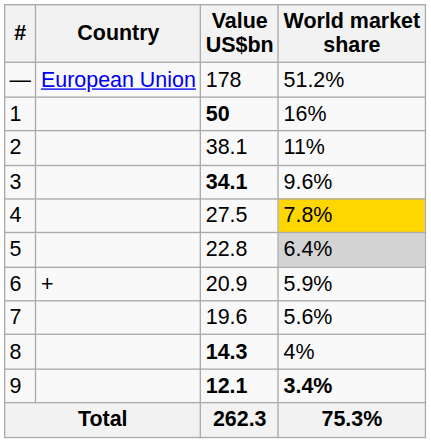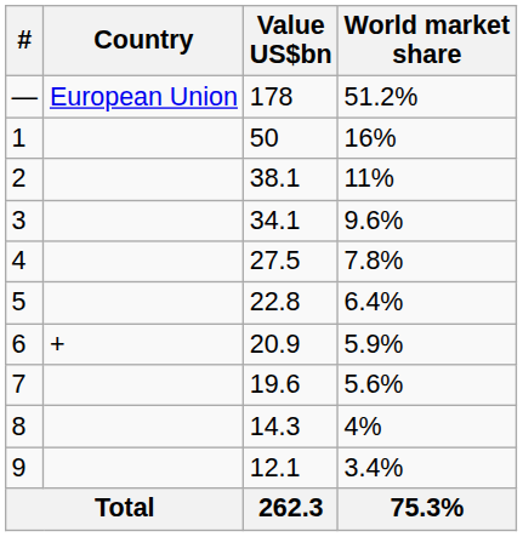1 | Value US$bn: bold -> normal
3 | Value US$bn: bold -> normal
4 | World market share: gold background -> no background
5 | World market share: lightgrey background -> no background
8 | Value US$bn: bold -> normal
9 | Value US$bn: bold -> normal
9 | World market share: bold -> normal
